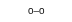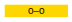row 1 | column 1: no background -> gold background
